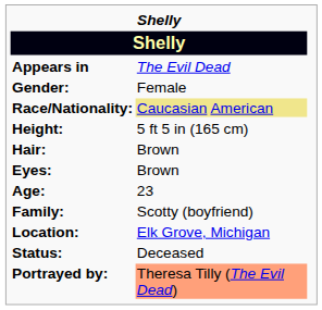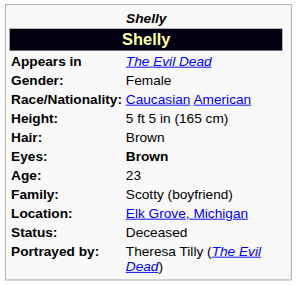Race/Nationality: | column 2: khaki background -> no background
Eyes: | column 2: normal -> bold
Portrayed by: | column 2: lightsalmon background -> no background
